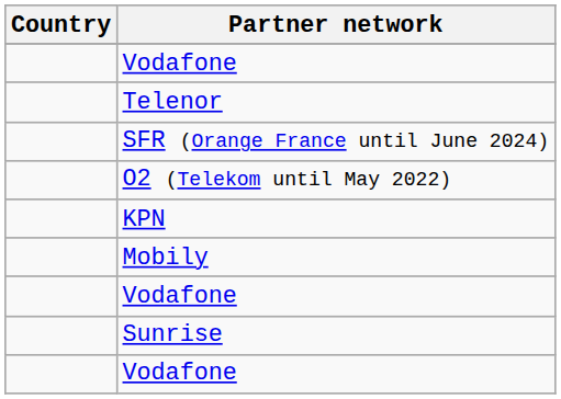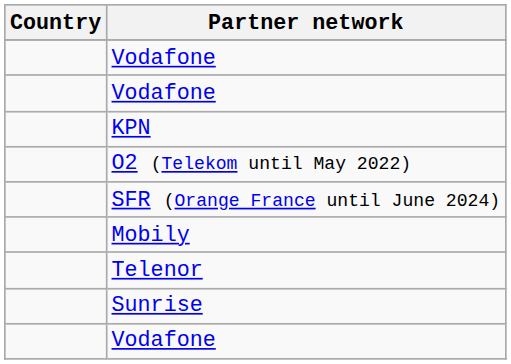row 3 | Partner network: Telenor -> Vodafone
row 4 | Partner network: SFR (Orange France until June 2024) -> KPN
row 6 | Partner network: KPN -> SFR (Orange France until June 2024)
row 8 | Partner network: Vodafone -> Telenor
